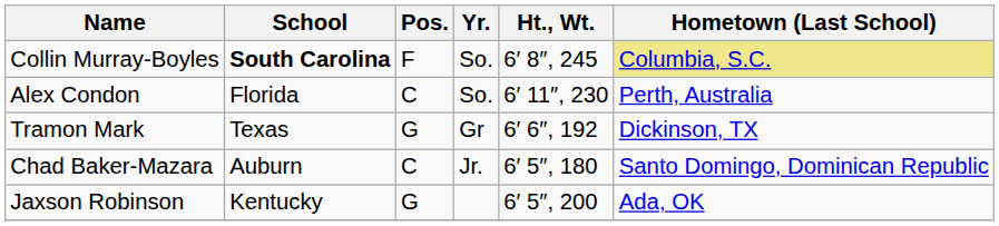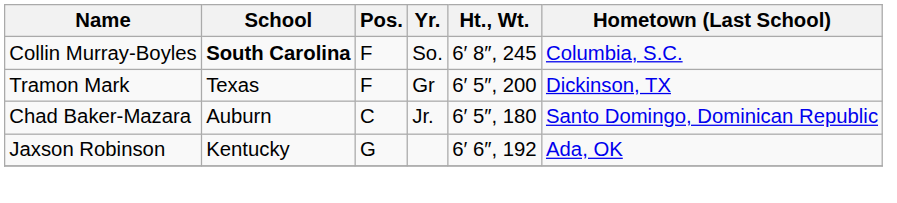Collin Murray-Boyles | Hometown (Last School): khaki background -> no background
- row: Alex Condon | Florida | C | So. | 6′ 11″, 230 | Perth, Australia
Tramon Mark | Pos.: G -> F
Tramon Mark | Ht., Wt.: 6′ 6″, 192 -> 6′ 5″, 200
Jaxson Robinson | Ht., Wt.: 6′ 5″, 200 -> 6′ 6″, 192
